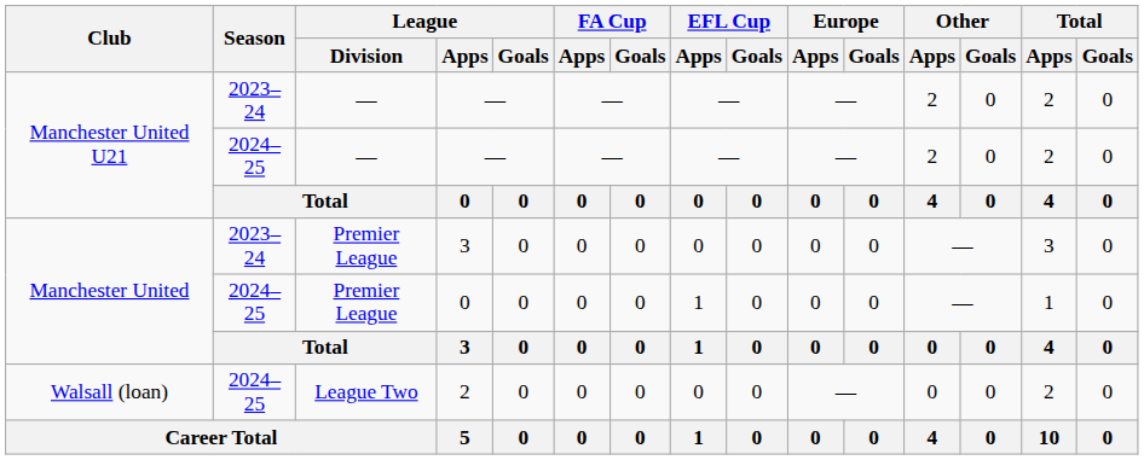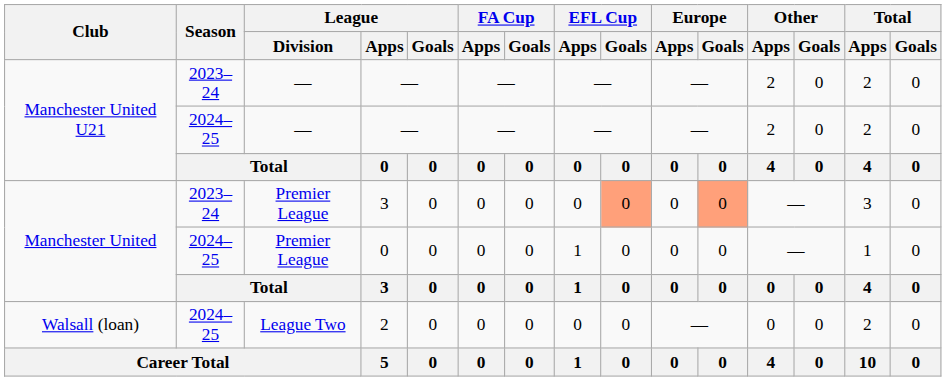2023–24 / 3 | EFL Cup / Goals: no background -> lightsalmon background
2023–24 / 3 | Europe / Goals: no background -> lightsalmon background
